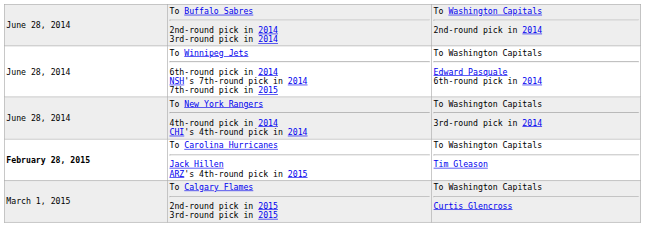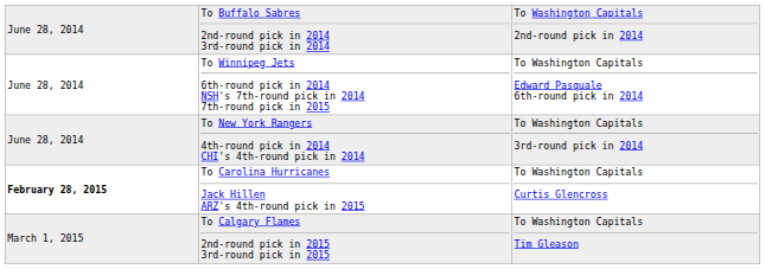row 4 | column 3: To Washington Capitals Tim Gleason -> To Washington Capitals Curtis Glencross
row 5 | column 3: To Washington Capitals Curtis Glencross -> To Washington Capitals Tim Gleason
